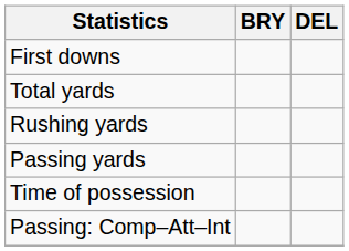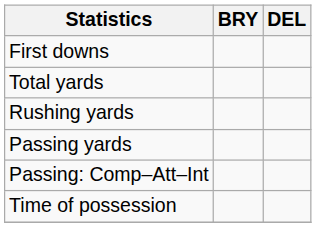rows swapped: Passing: Comp–Att–Int <-> Time of possession
